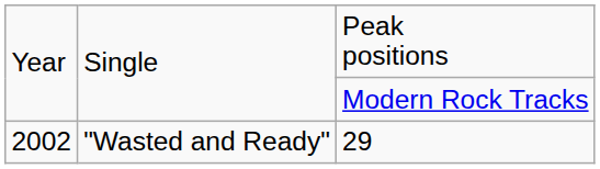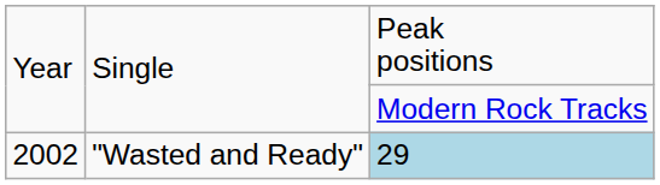2002 | column 3: no background -> lightblue background
